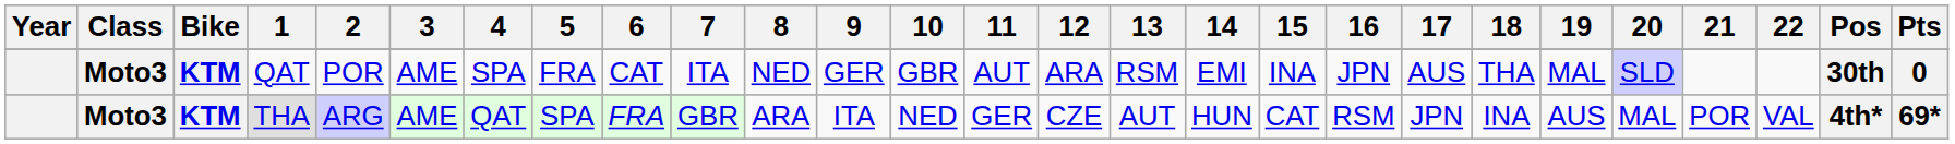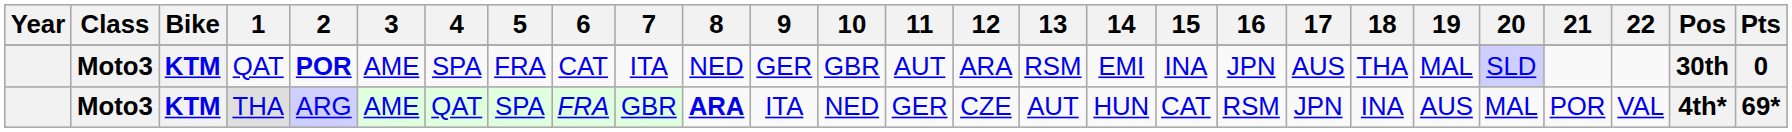row 2 | 2: normal -> bold
row 3 | 8: normal -> bold
